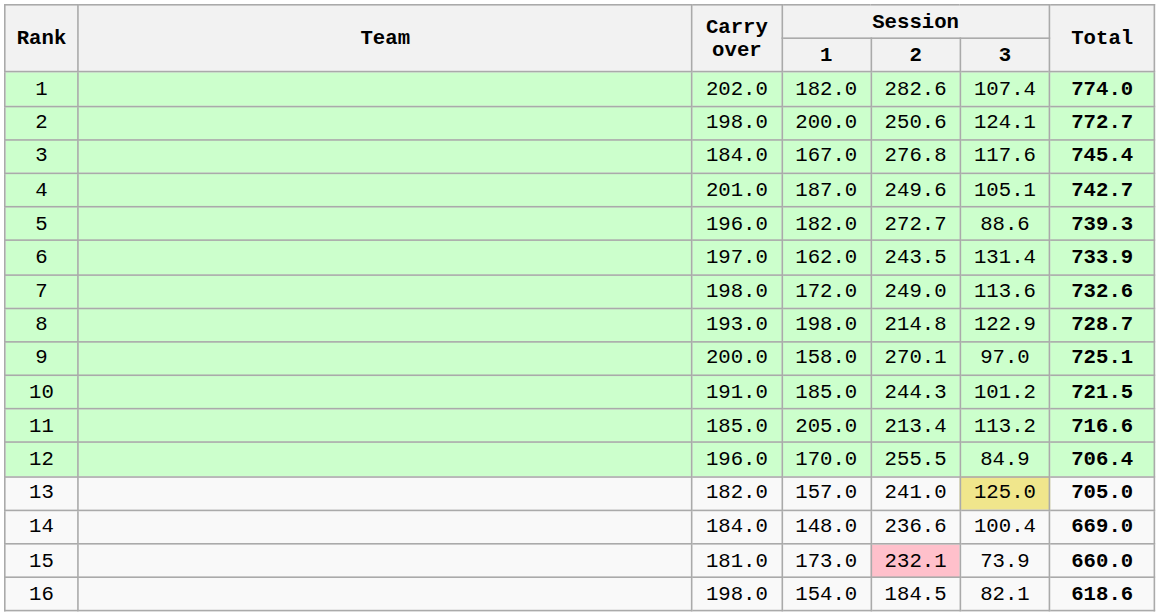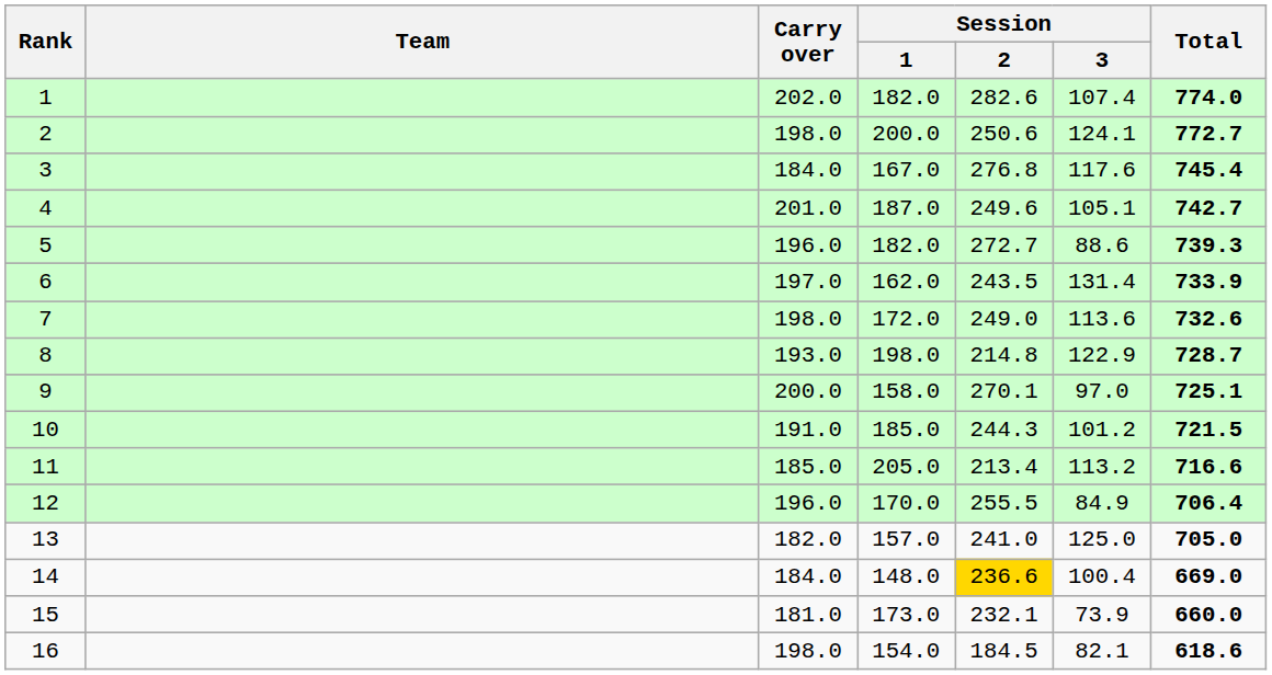13 | Session / 3: khaki background -> no background
14 | Session / 2: no background -> gold background
15 | Session / 2: pink background -> no background
